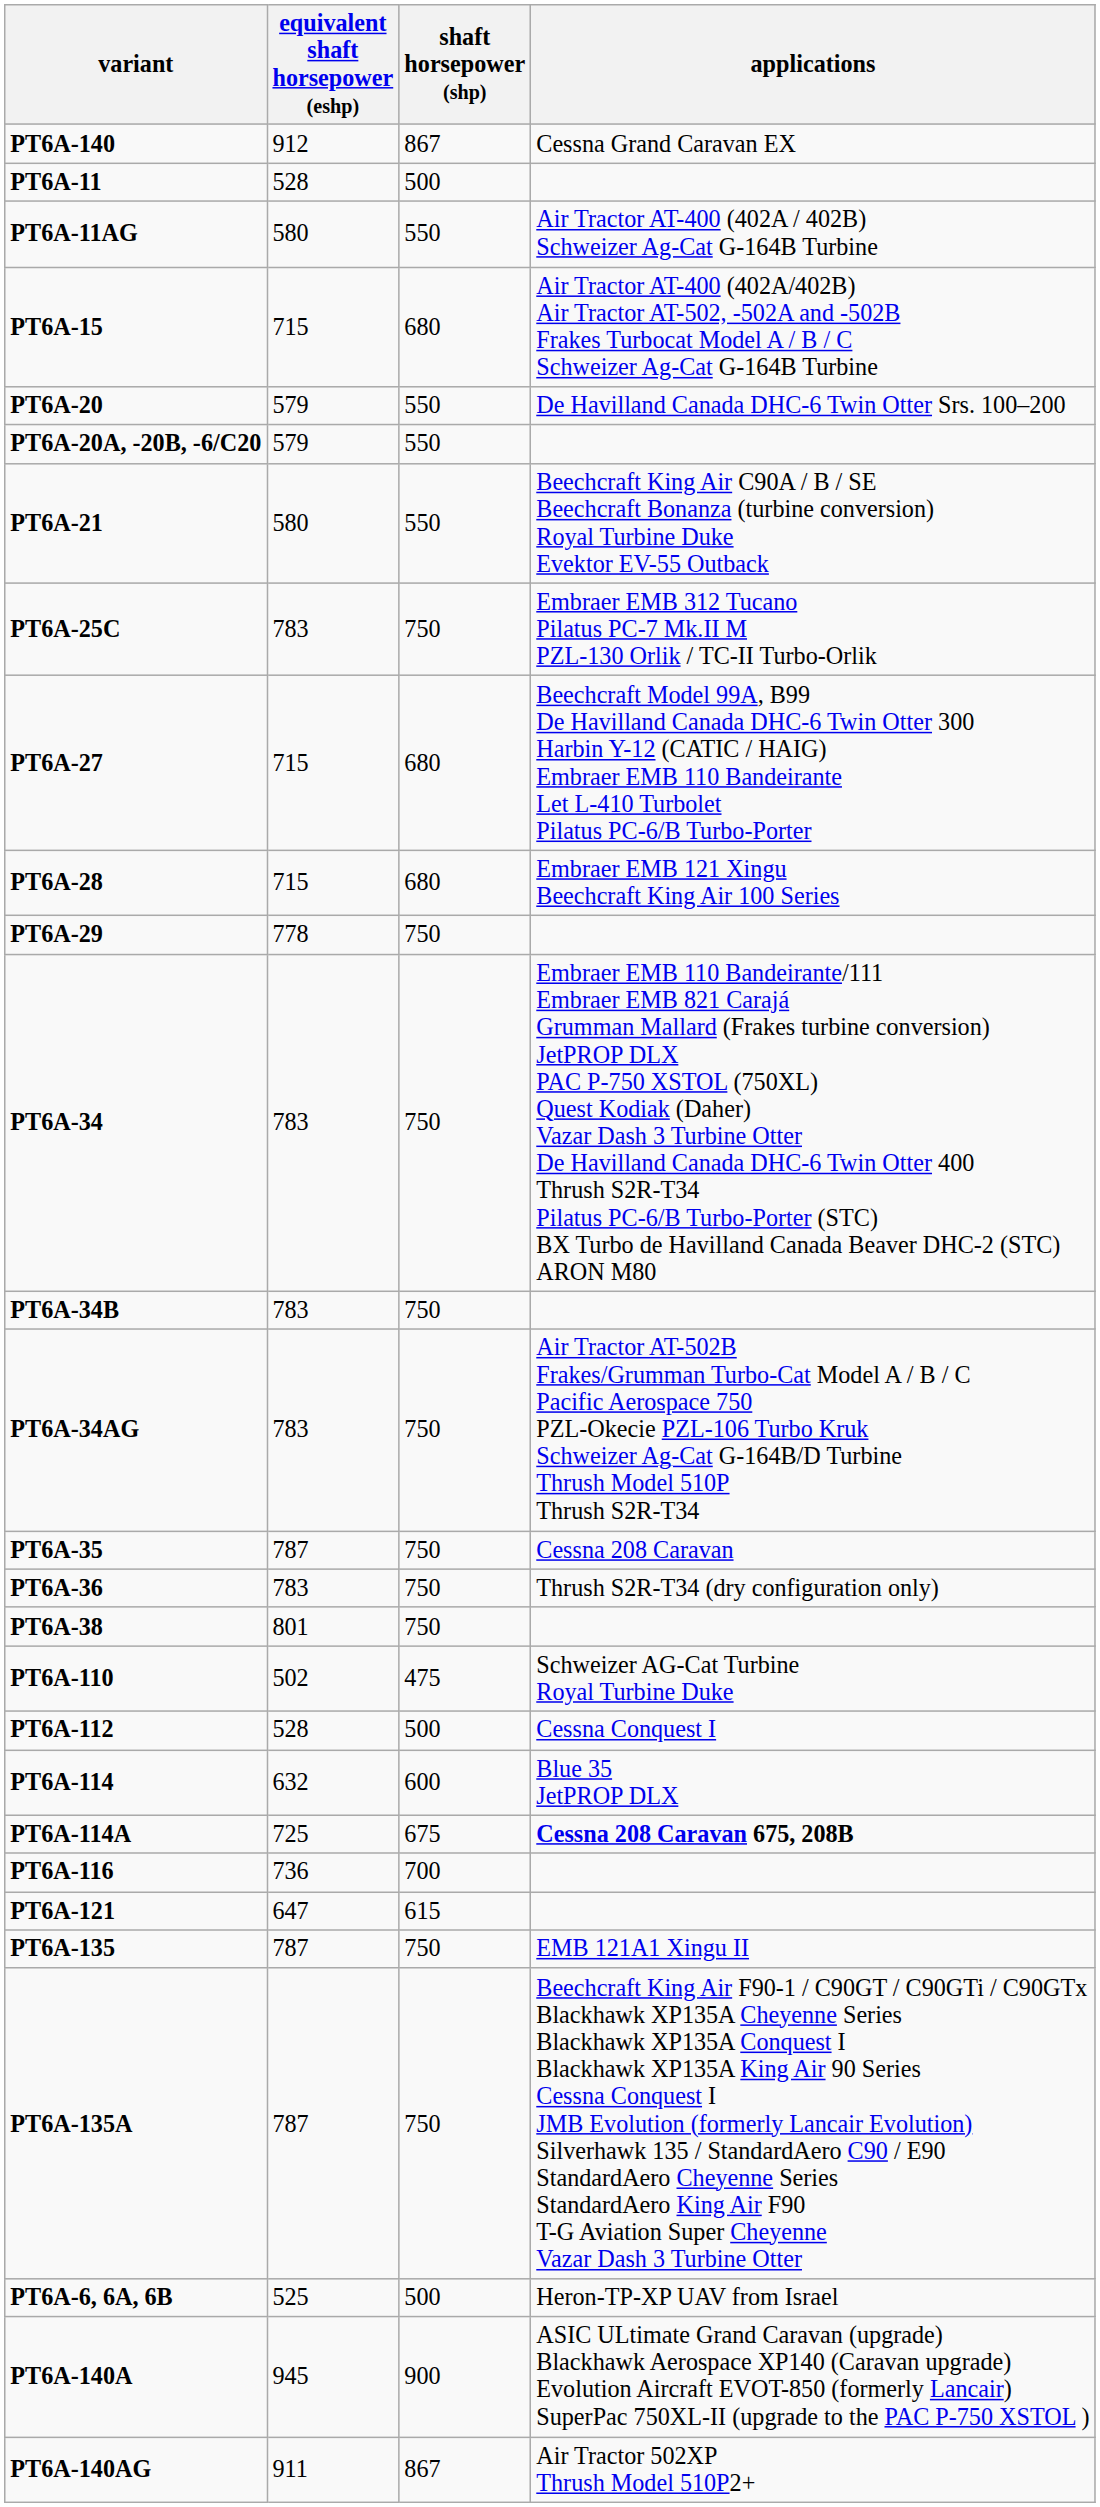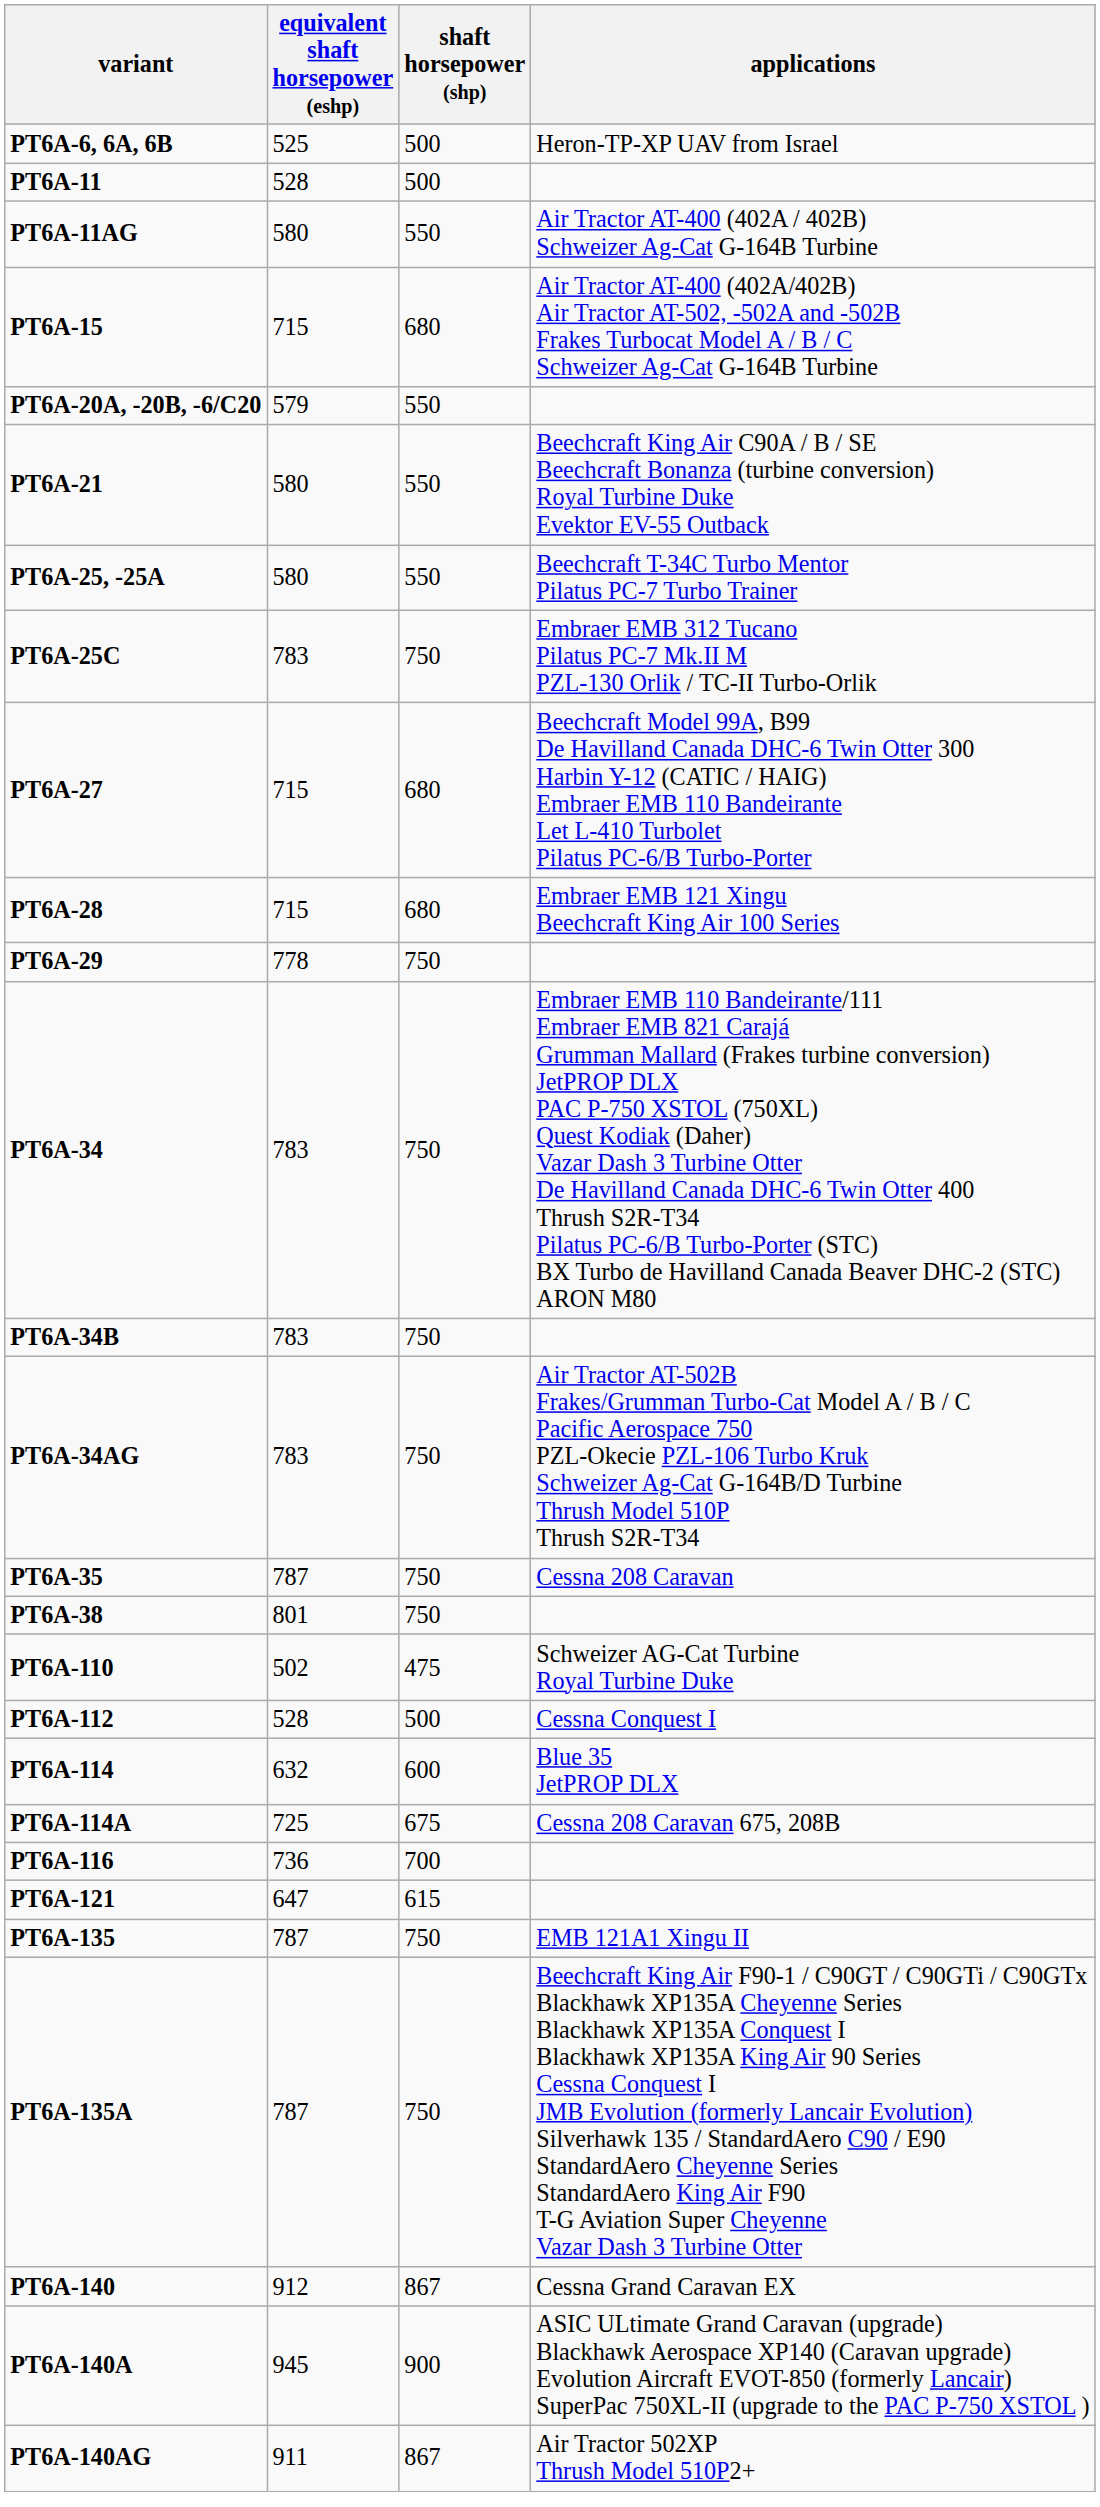rows swapped: PT6A-6, 6A, 6B <-> PT6A-140
- row: PT6A-20 | 579 | 550 | De Havilland Canada DHC-6 Twin Otter Srs. 100–200
+ row: PT6A-25, -25A | 580 | 550 | Beechcraft T-34C Turbo Mentor Pilatus PC-7 Turbo Trainer
- row: PT6A-36 | 783 | 750 | Thrush S2R-T34 (dry configuration only)
PT6A-114A | applications: bold -> normal
